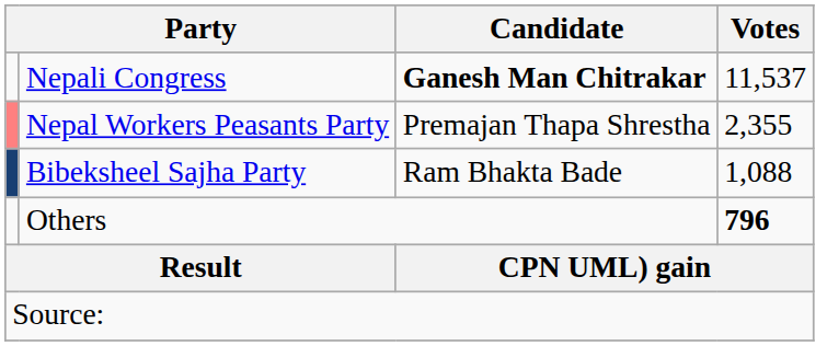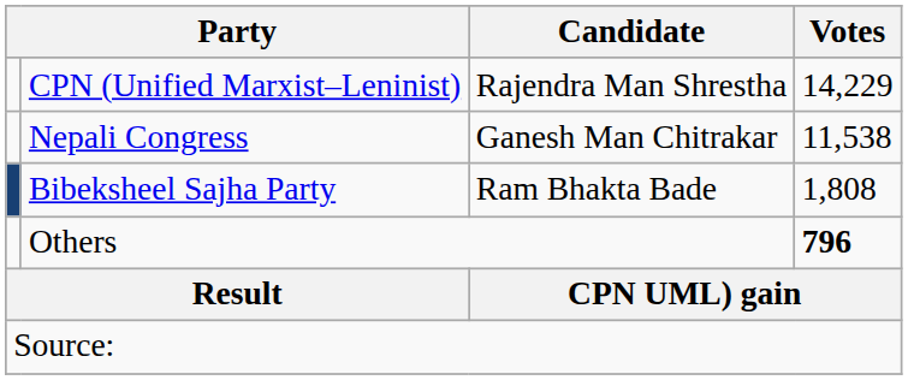+ row: CPN (Unified Marxist–Leninist) | Rajendra Man Shrestha | 14,229
Nepali Congress | Candidate: bold -> normal
Nepali Congress | Votes: 11,537 -> 11,538
- row: Nepal Workers Peasants Party | Premajan Thapa Shrestha | 2,355
Bibeksheel Sajha Party | Votes: 1,088 -> 1,808
